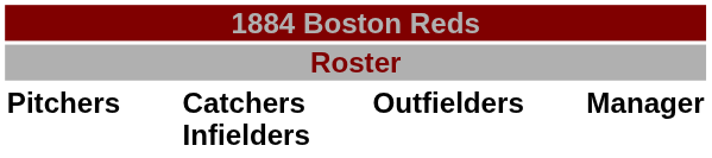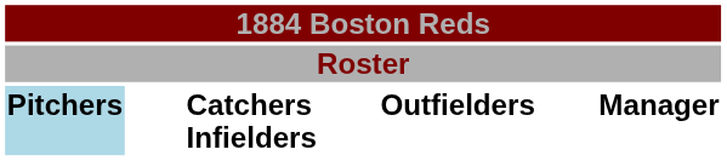Pitchers | column 1: no background -> lightblue background
